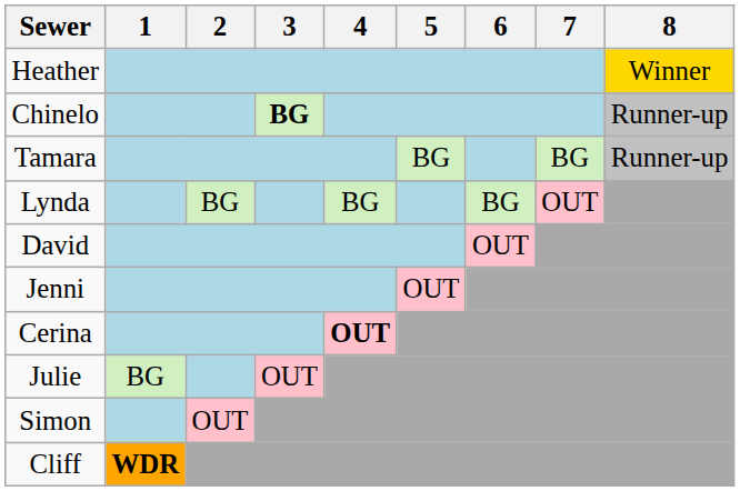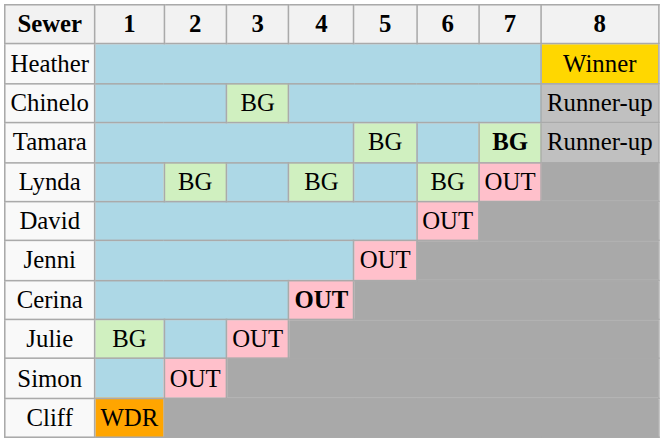Chinelo | 3: bold -> normal
Tamara | 7: normal -> bold
Cliff | 1: bold -> normal
